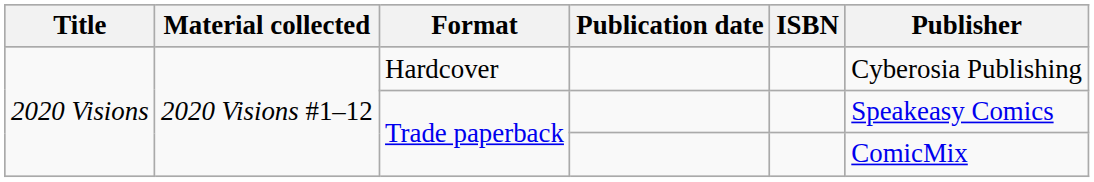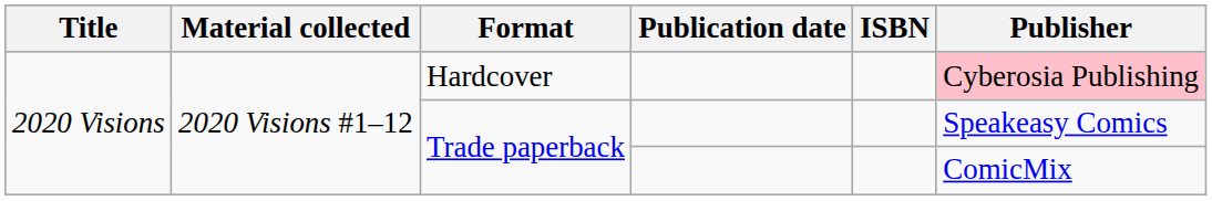Hardcover | Publisher: no background -> pink background
